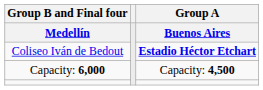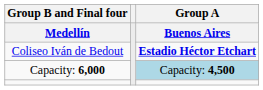Capacity: 6,000 | Group A: no background -> lightblue background
